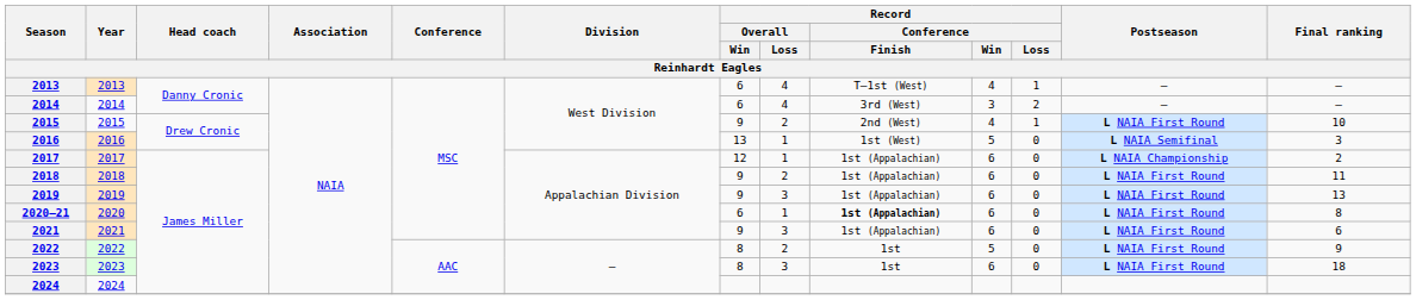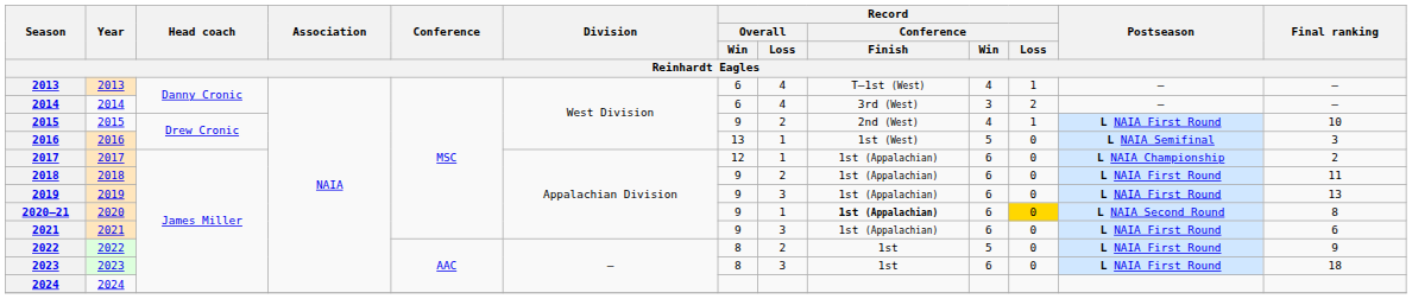2020–21 | Record / Overall / Win: 6 -> 9
2020–21 | Record / Conference / Loss: no background -> gold background
2020–21 | Postseason: L NAIA First Round -> L NAIA Second Round
